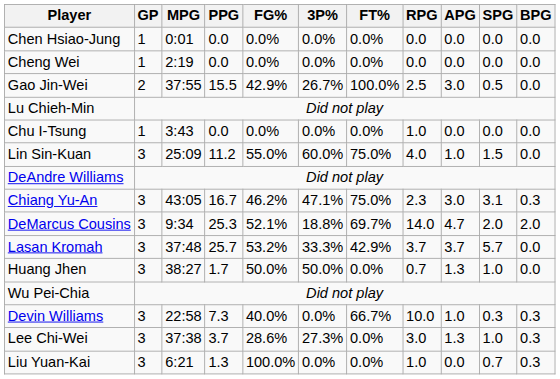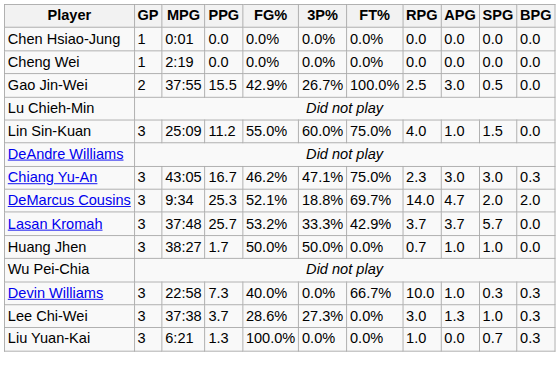- row: Chu I-Tsung | 1 | 3:43 | 0.0 | 0.0% | 0.0% | 0.0% | 1.0 | 0.0 | 0.0 | 0.0
Chiang Yu-An | SPG: 3.1 -> 3.0
Huang Jhen | APG: 1.3 -> 1.0
